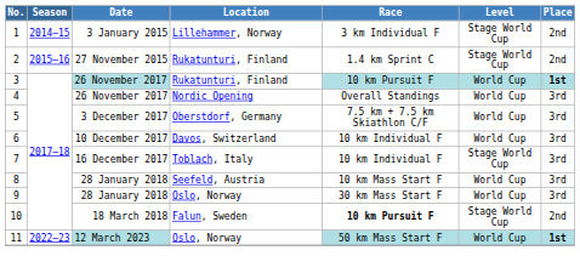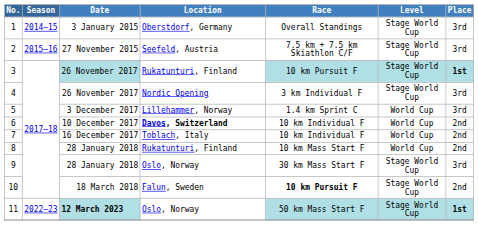1 | Location: Lillehammer, Norway -> Oberstdorf, Germany
1 | Race: 3 km Individual F -> Overall Standings
1 | Place: 2nd -> 3rd
2 | Location: Rukatunturi, Finland -> Seefeld, Austria
2 | Race: 1.4 km Sprint C -> 7.5 km + 7.5 km Skiathlon C/F
2 | Place: 2nd -> 3rd
3 | Level: World Cup -> Stage World Cup
4 | Race: Overall Standings -> 3 km Individual F
4 | Level: World Cup -> Stage World Cup
5 | Location: Oberstdorf, Germany -> Lillehammer, Norway
5 | Race: 7.5 km + 7.5 km Skiathlon C/F -> 1.4 km Sprint C
6 | Location: normal -> bold
6 | Place: 3rd -> 2nd
7 | Level: Stage World Cup -> World Cup
7 | Place: 3rd -> 2nd
8 | Location: Seefeld, Austria -> Rukatunturi, Finland
8 | Place: 3rd -> 2nd
9 | Level: World Cup -> Stage World Cup
11 | Date: normal -> bold
11 | Level: World Cup -> Stage World Cup
